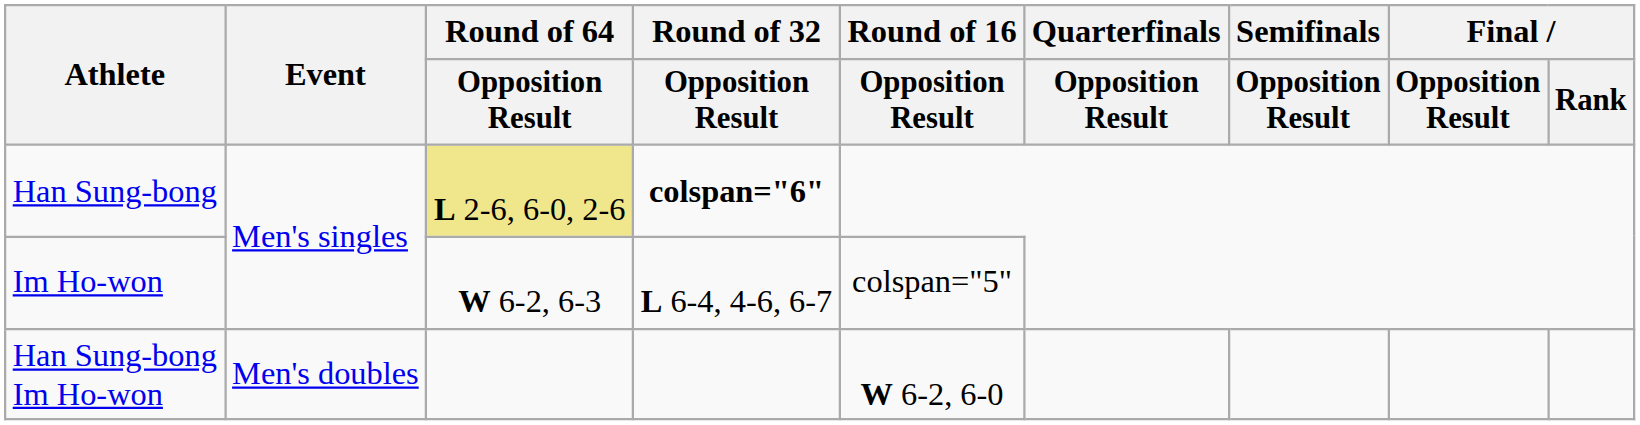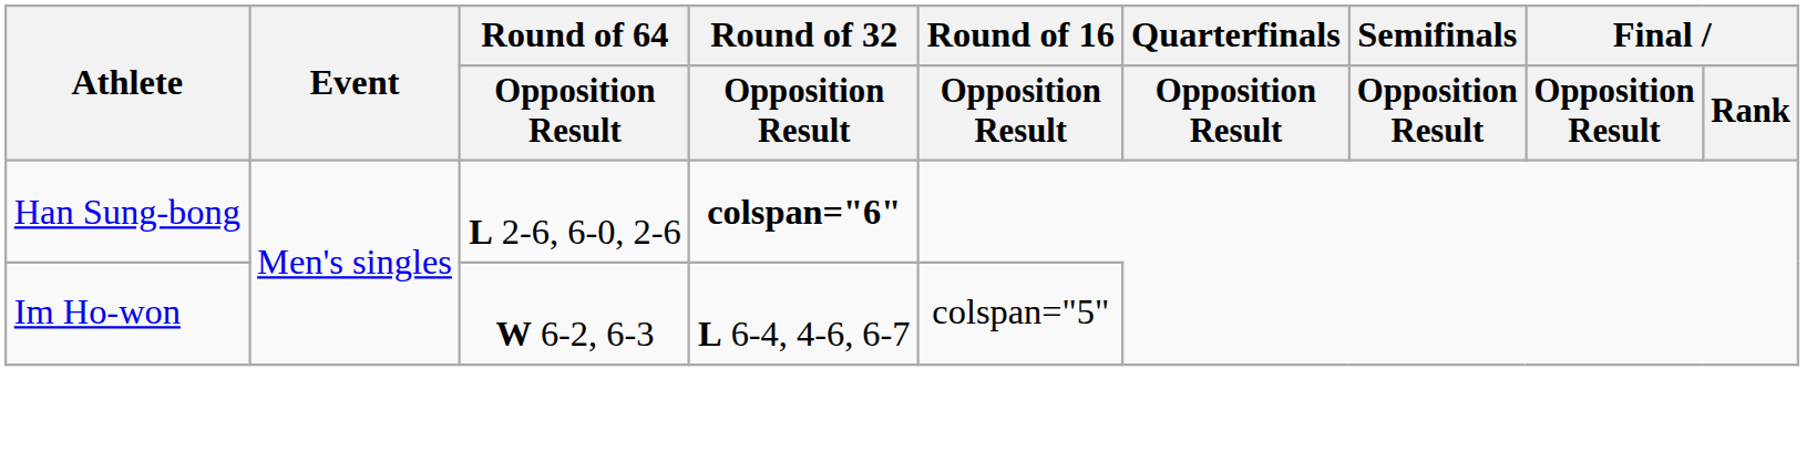Han Sung-bong | Round of 64 / Opposition Result: khaki background -> no background
- row: Han Sung-bong Im Ho-won | Men's doubles | W 6-2, 6-0
